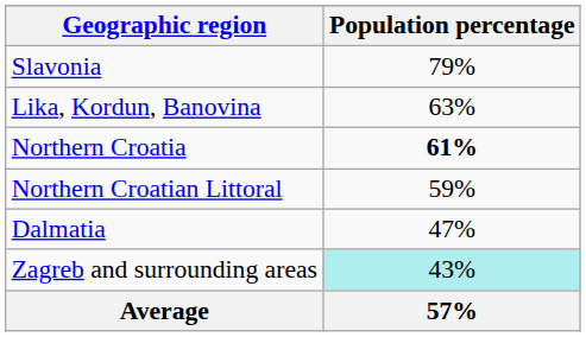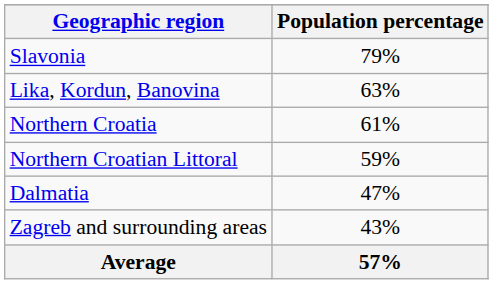Northern Croatia | Population percentage: bold -> normal
Zagreb and surrounding areas | Population percentage: paleturquoise background -> no background
